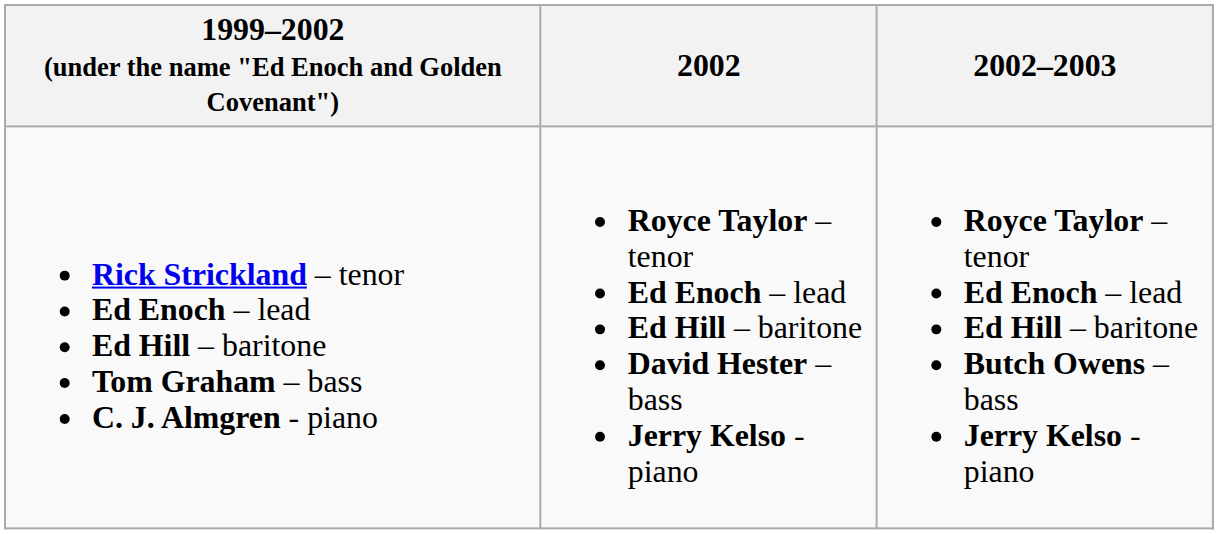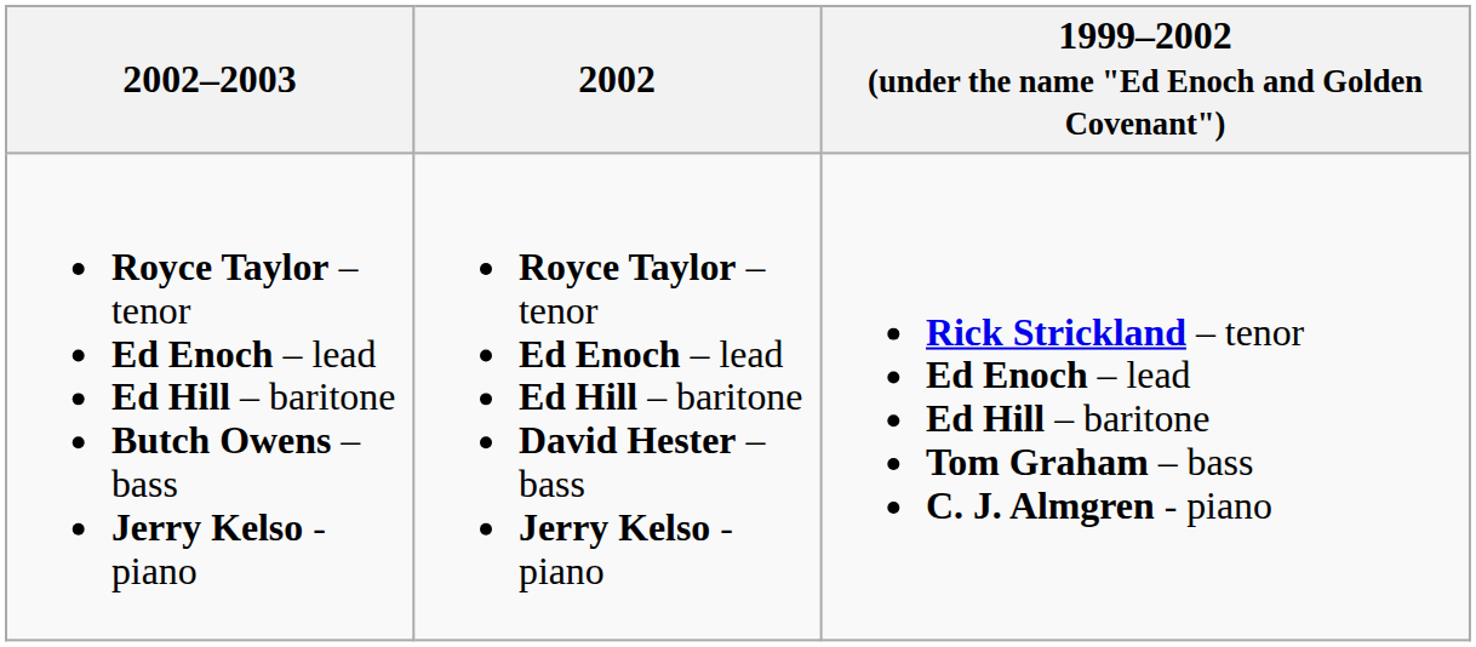columns swapped: 1999–2002 (under the name "Ed Enoch and Golden Covenant") <-> 2002–2003
